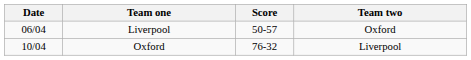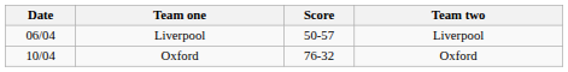row 2 | Team two: Oxford -> Liverpool
row 3 | Team two: Liverpool -> Oxford
